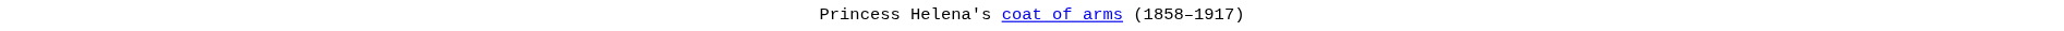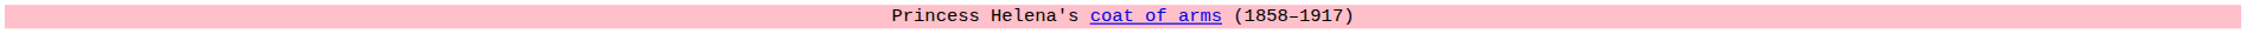row 1 | column 1: no background -> pink background
